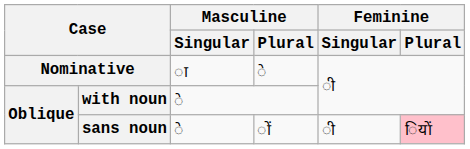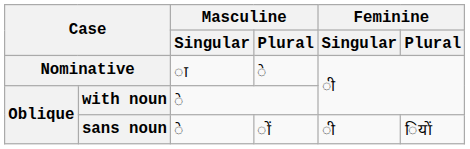sans noun | Feminine / Plural: pink background -> no background
